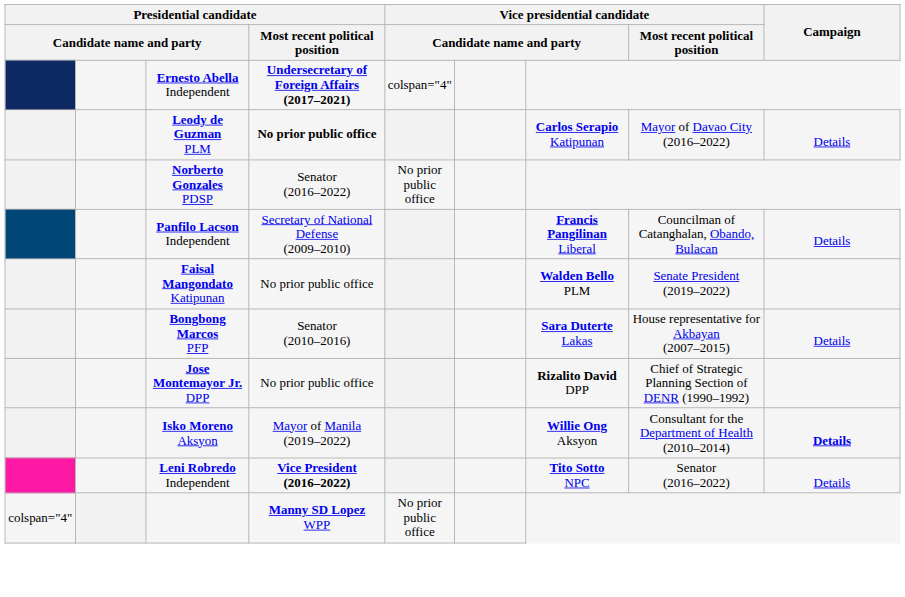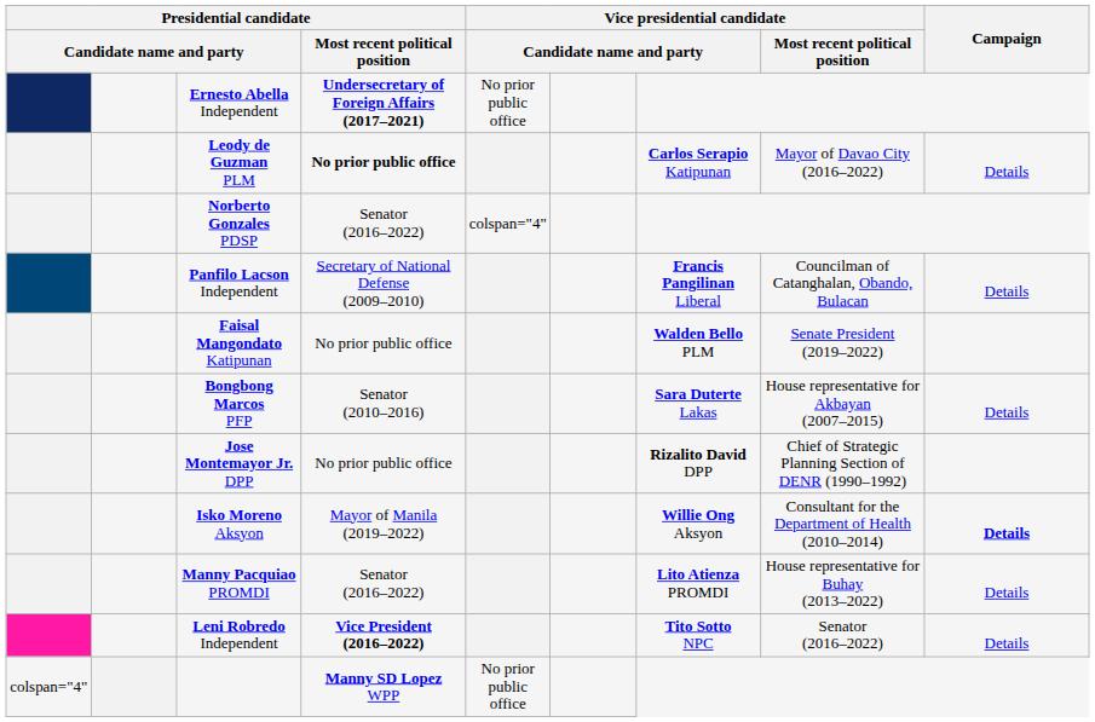Ernesto Abella Independent | column 5: colspan="4" -> No prior public office
Norberto Gonzales PDSP | column 5: No prior public office -> colspan="4"
+ row: Manny Pacquiao PROMDI | Senator (2016–2022) | Lito Atienza PROMDI | House representative for Buhay (2013–2022) | Details
